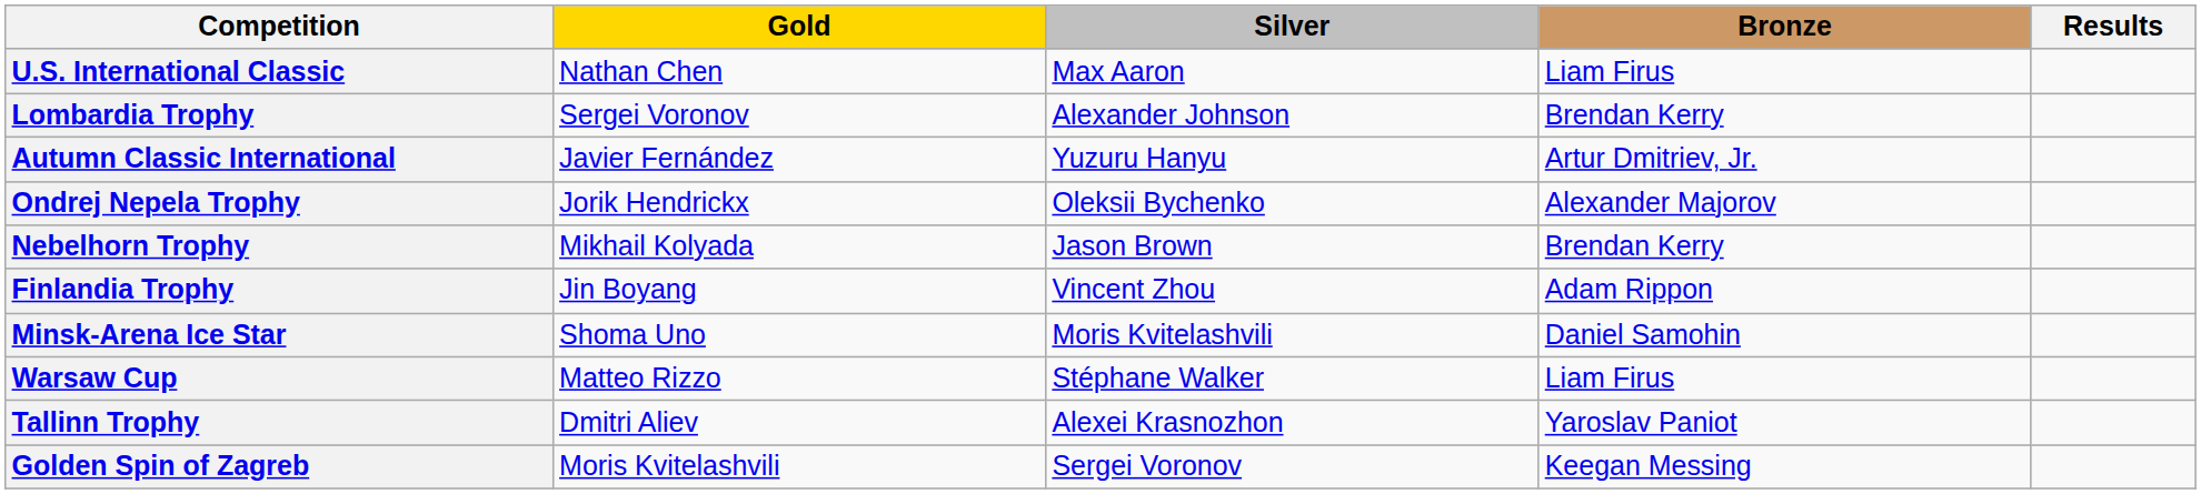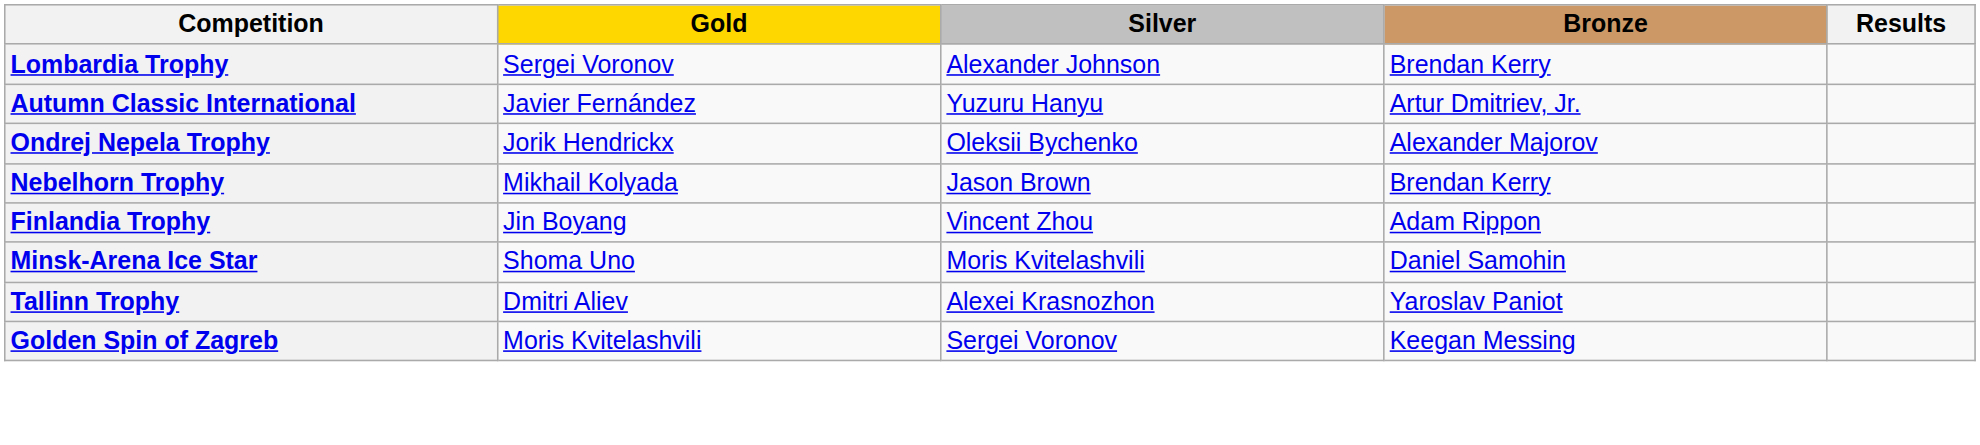- row: U.S. International Classic | Nathan Chen | Max Aaron | Liam Firus
- row: Warsaw Cup | Matteo Rizzo | Stéphane Walker | Liam Firus
